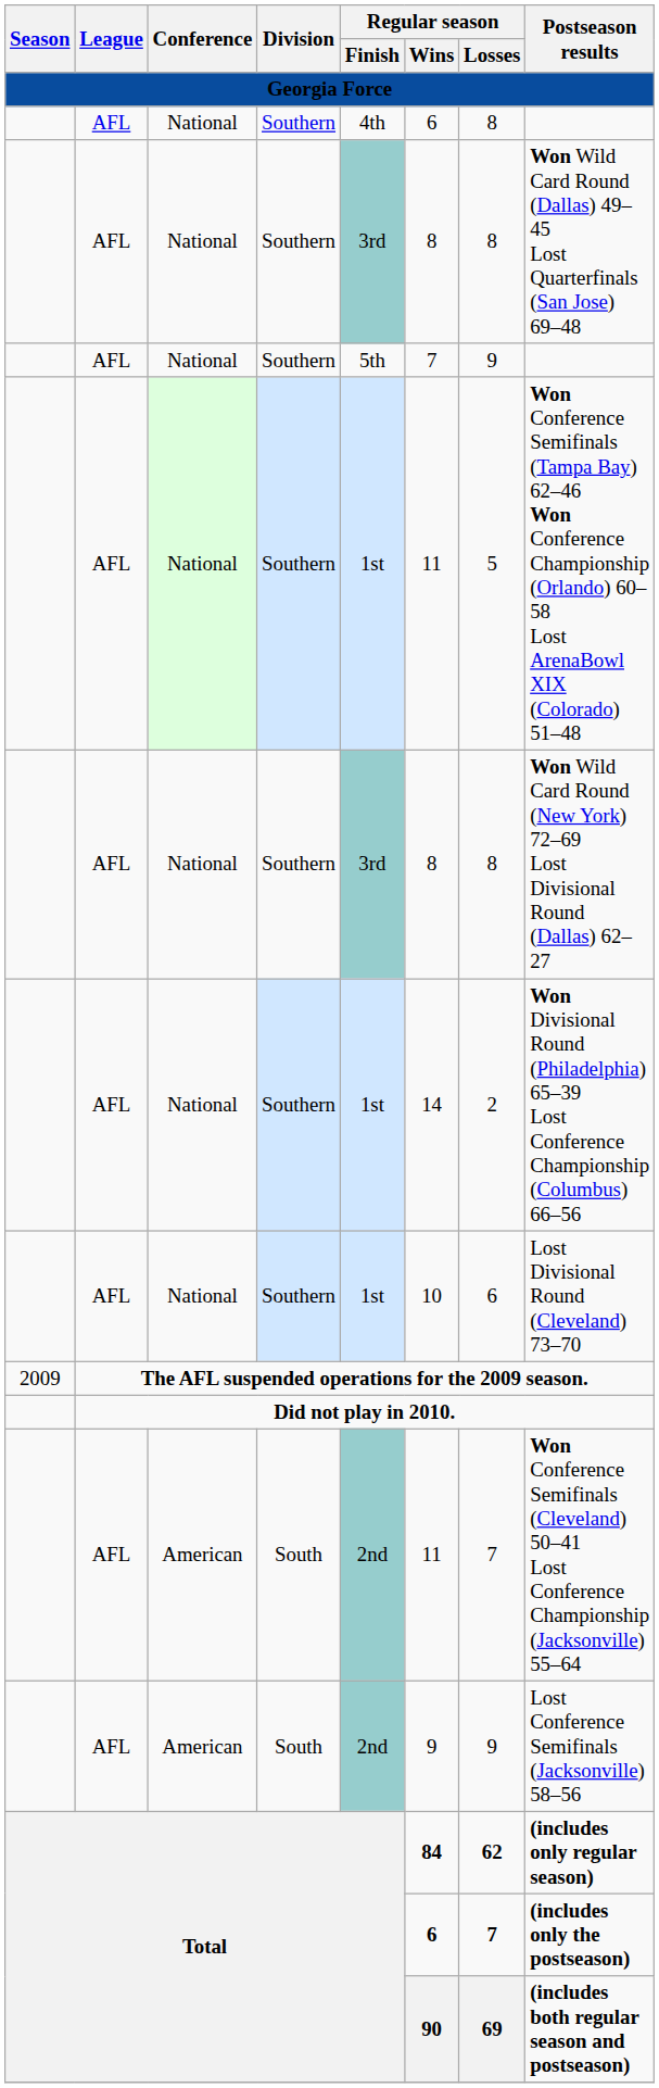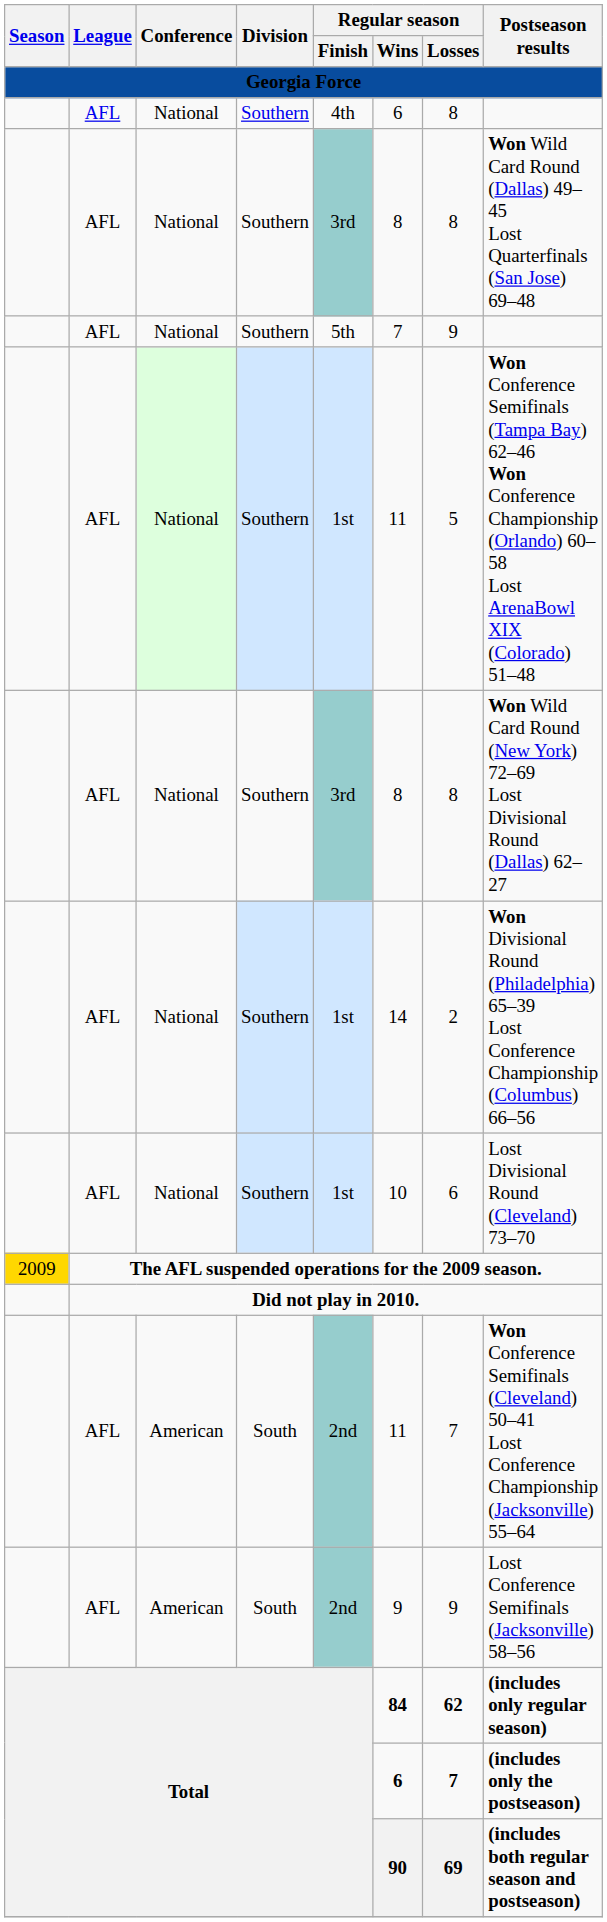The AFL suspended operations for the 2009 season. | Season: no background -> gold background
